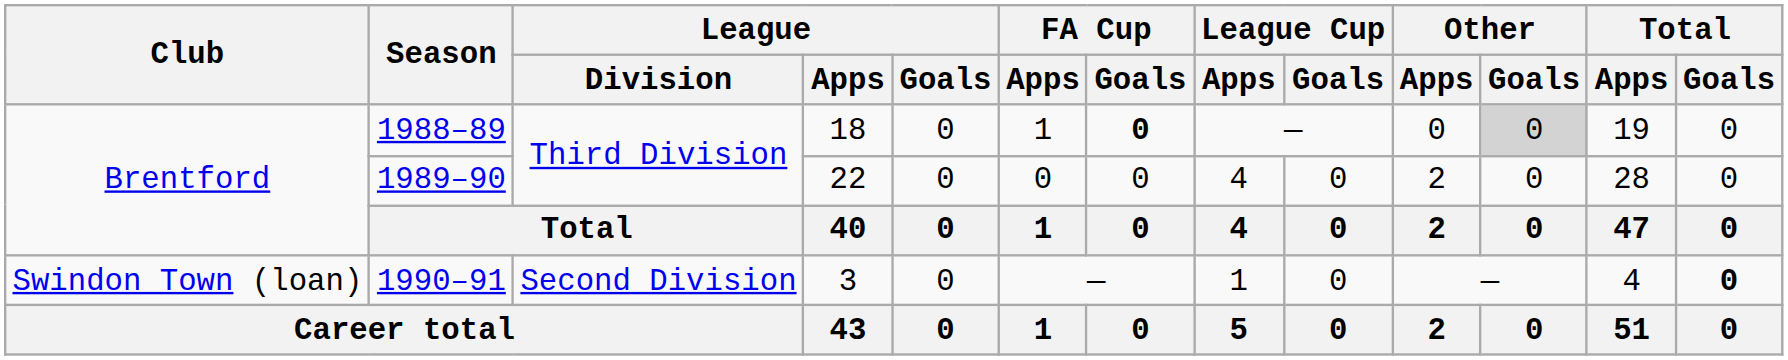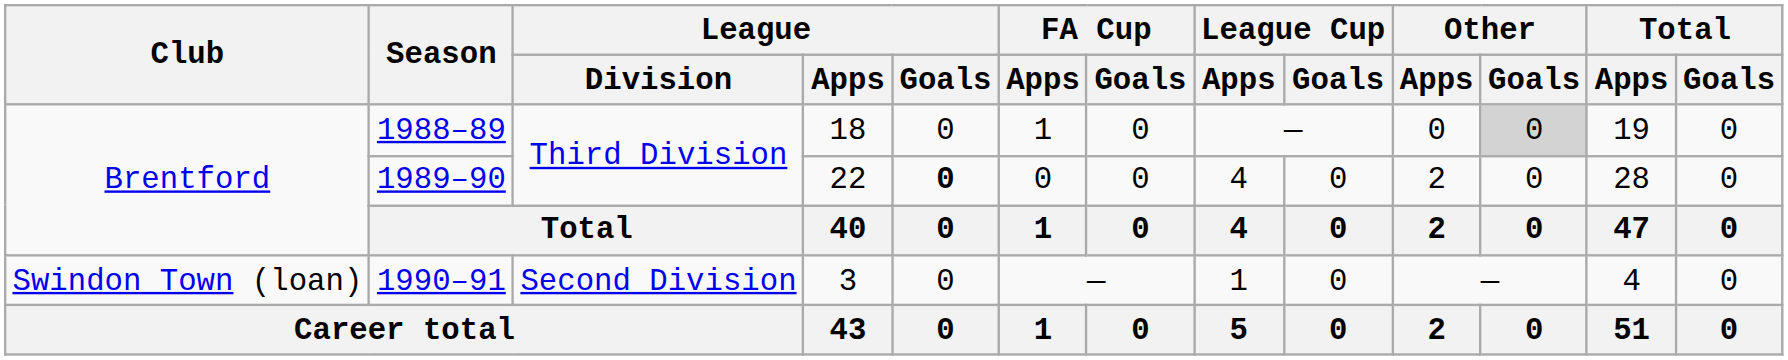1988–89 | FA Cup / Goals: bold -> normal
1989–90 | League / Goals: normal -> bold
1990–91 | Total / Goals: bold -> normal
